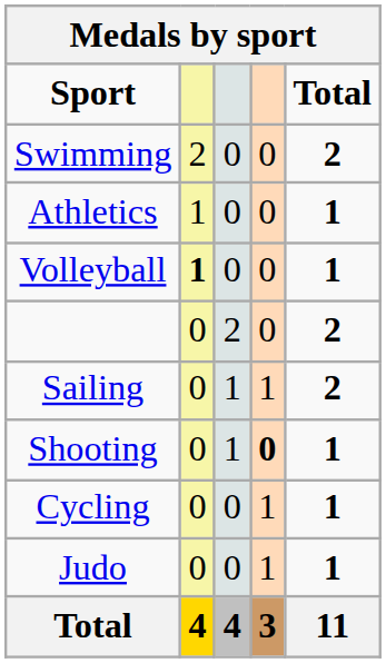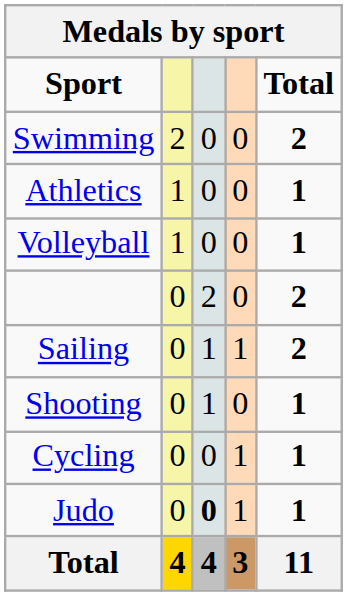Volleyball | column 2: bold -> normal
Shooting | column 4: bold -> normal
Judo | column 3: normal -> bold
